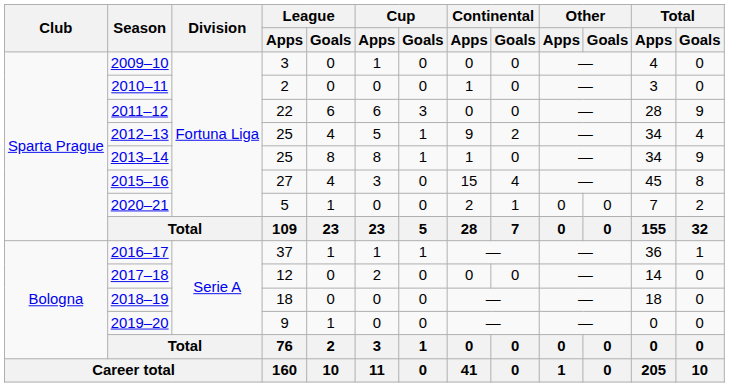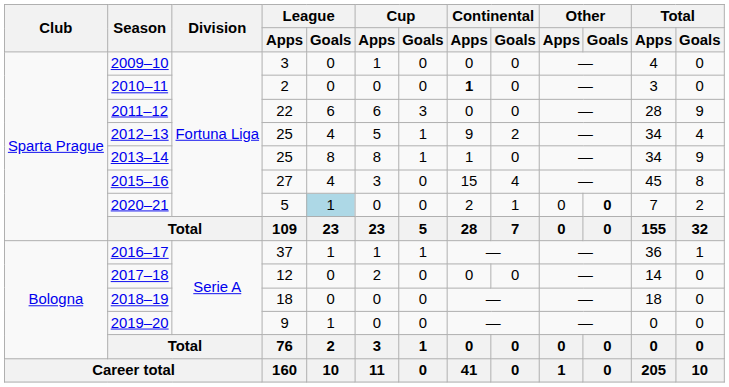2010–11 | Continental / Apps: normal -> bold
2020–21 | League / Goals: no background -> lightblue background
2020–21 | Other / Goals: normal -> bold
